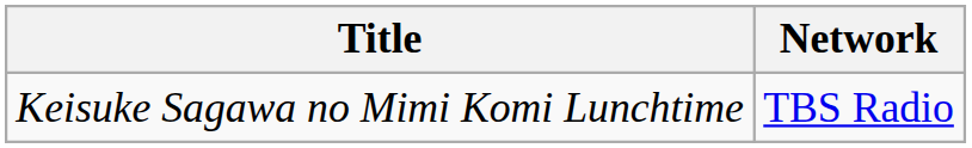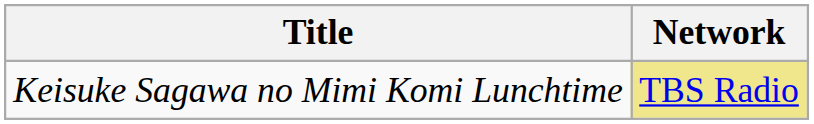Keisuke Sagawa no Mimi Komi Lunchtime | Network: no background -> khaki background
